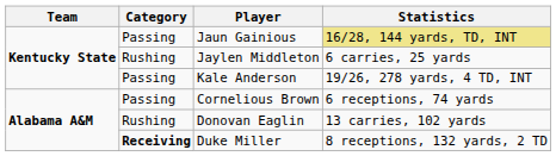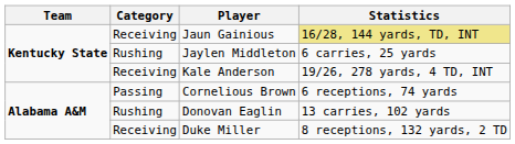Jaun Gainious | Category: Passing -> Receiving
Kale Anderson | Category: Passing -> Receiving
Duke Miller | Category: bold -> normal
